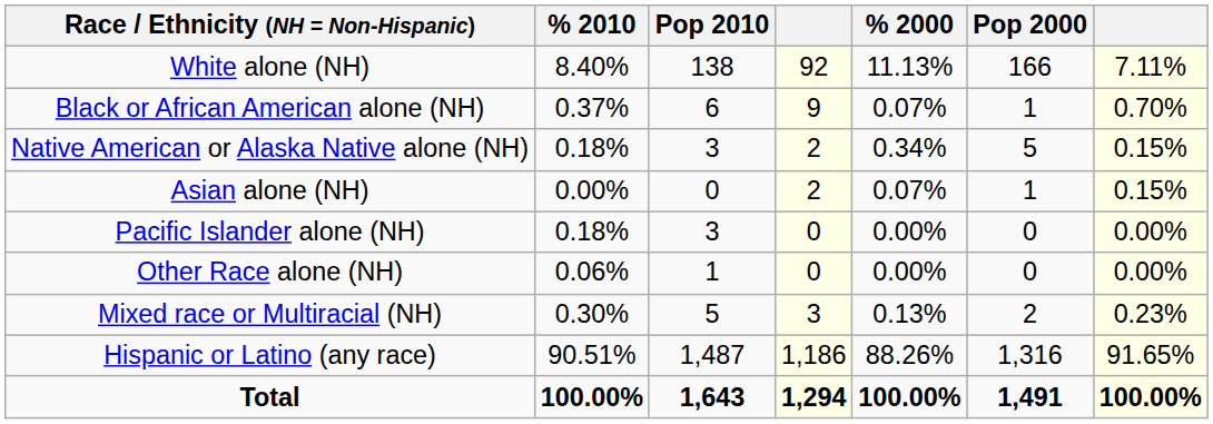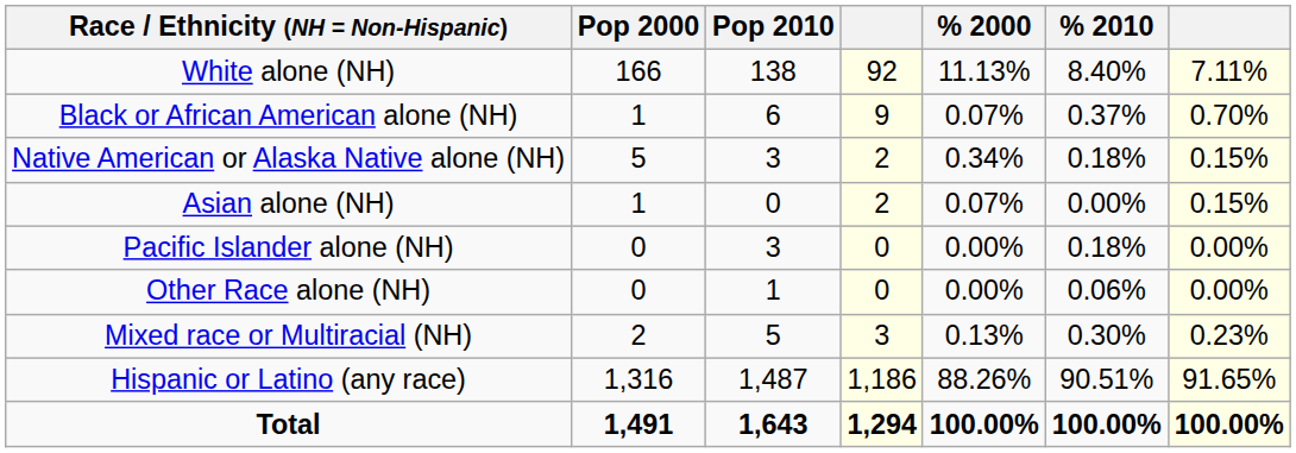columns swapped: Pop 2000 <-> % 2010
